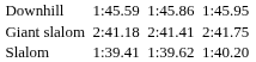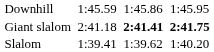Giant slalom | column 3: normal -> bold
Giant slalom | column 4: normal -> bold
